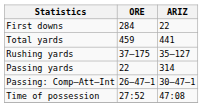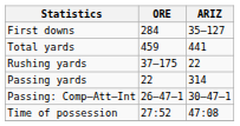First downs | ARIZ: 22 -> 35–127
Rushing yards | ARIZ: 35–127 -> 22
